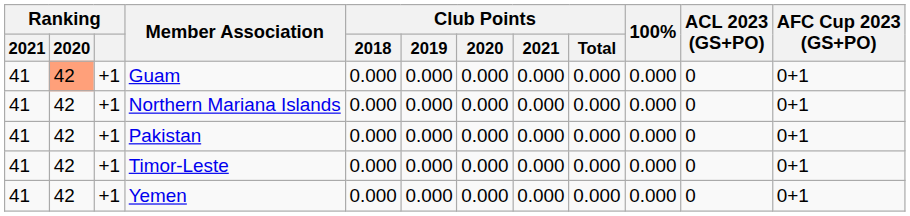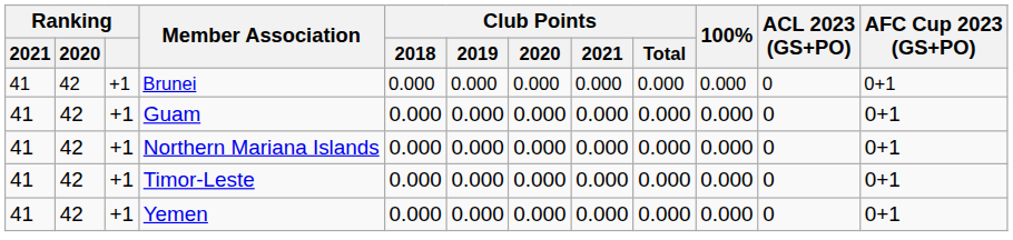+ row: 41 | 42 | +1 | Brunei | 0.000 | 0.000 | 0.000 | 0.000 | 0.000 | 0.000 | 0 | 0+1
Guam | Ranking / 2020: lightsalmon background -> no background
- row: 41 | 42 | +1 | Pakistan | 0.000 | 0.000 | 0.000 | 0.000 | 0.000 | 0.000 | 0 | 0+1
